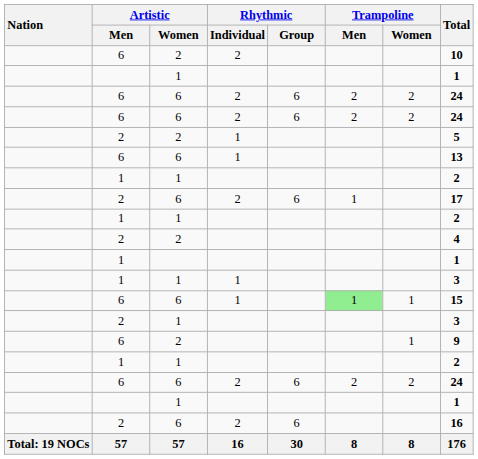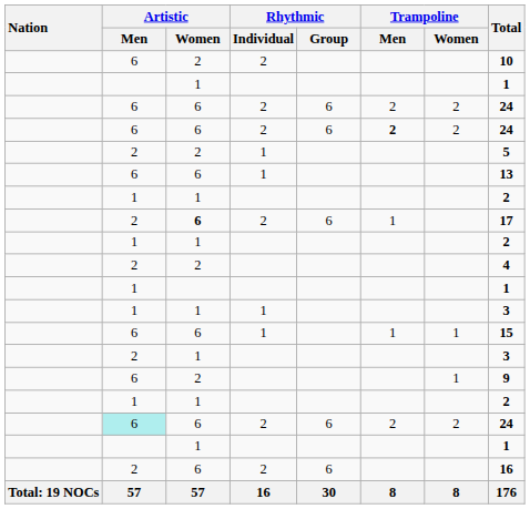row 6 | Trampoline / Men: normal -> bold
row 10 | Artistic / Women: normal -> bold
row 15 | Trampoline / Men: lightgreen background -> no background
row 19 | Artistic / Men: no background -> paleturquoise background
